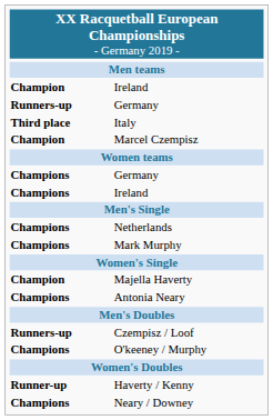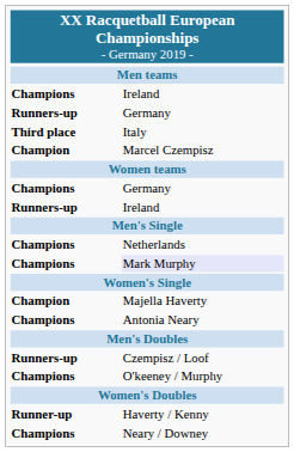row 3 | column 1: Champion -> Champions
row 9 | column 1: Champions -> Runners-up
row 12 | column 2: no background -> lavender background
